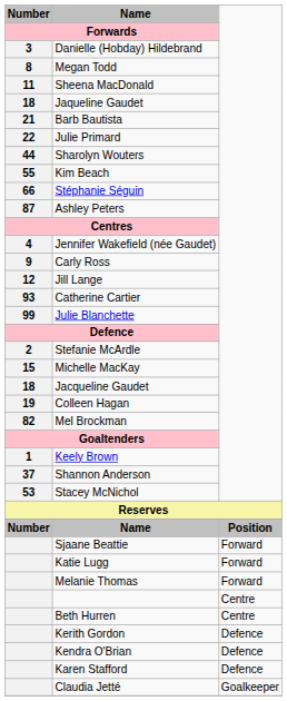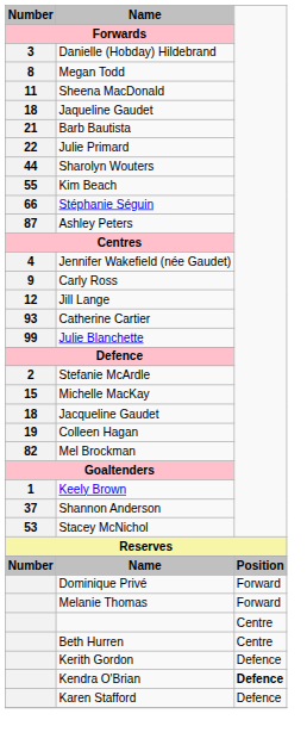- row: Sjaane Beattie | Forward
- row: Katie Lugg | Forward
+ row: Dominique Privé | Forward
Kendra O'Brian | column 3: normal -> bold
- row: Claudia Jetté | Goalkeeper
